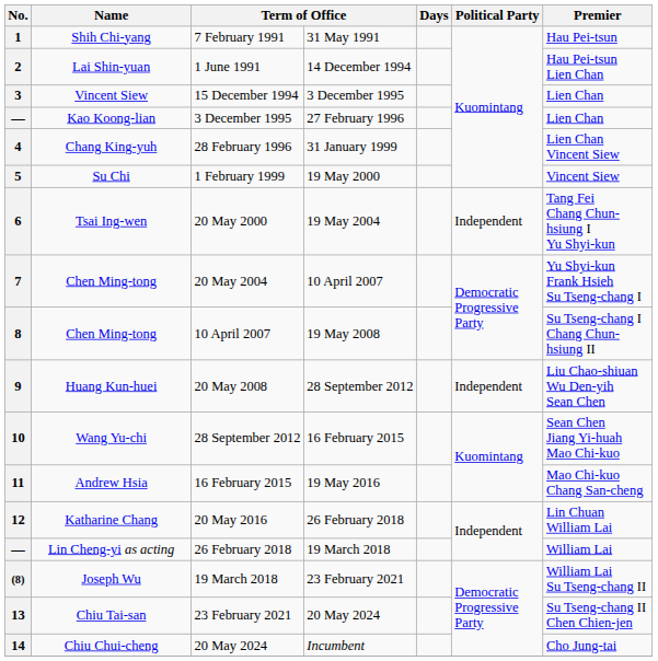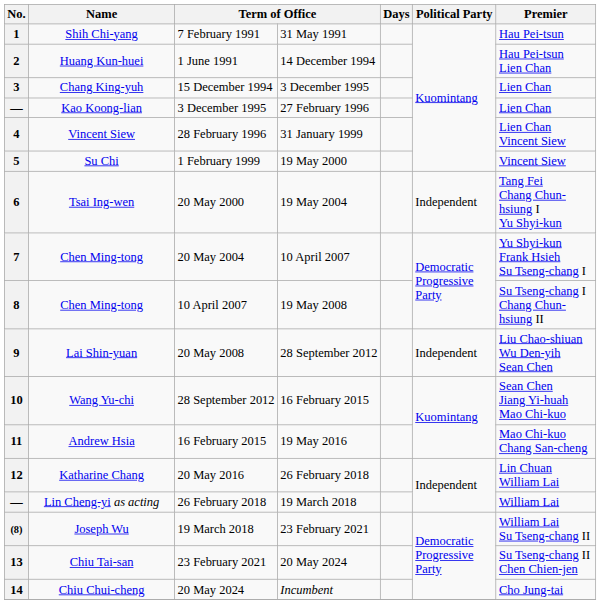2 | Name: Lai Shin-yuan -> Huang Kun-huei
3 | Name: Vincent Siew -> Chang King-yuh
4 | Name: Chang King-yuh -> Vincent Siew
9 | Name: Huang Kun-huei -> Lai Shin-yuan
